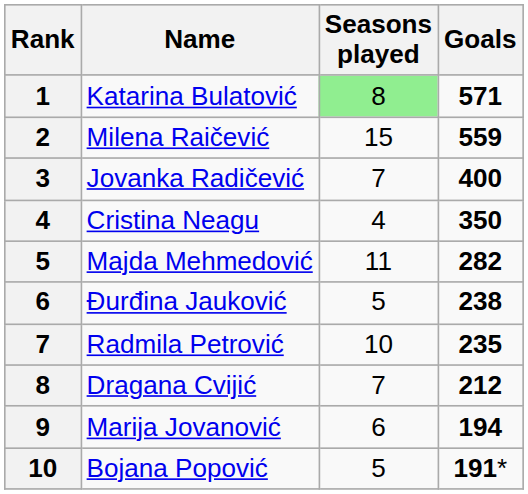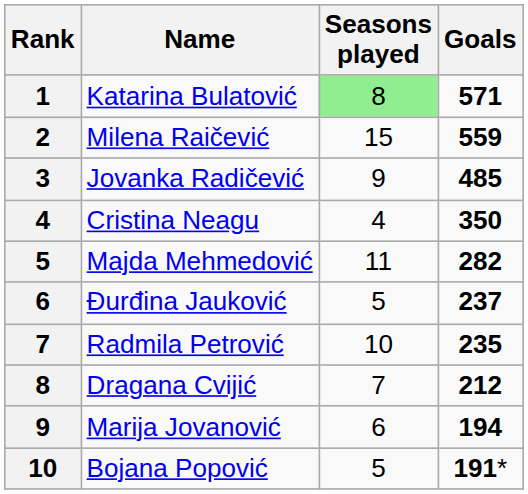Jovanka Radičević | Seasons played: 7 -> 9
Jovanka Radičević | Goals: 400 -> 485
Đurđina Jauković | Goals: 238 -> 237
